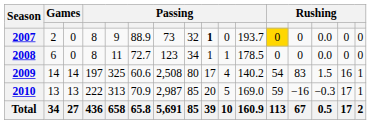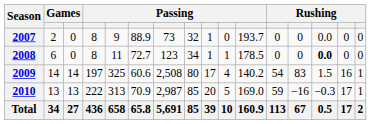2007 | column 9: bold -> normal
2007 | column 12: gold background -> no background
2008 | column 14: normal -> bold
